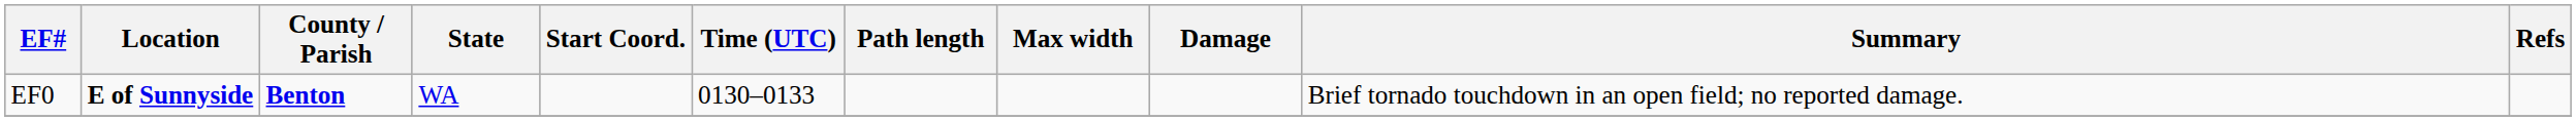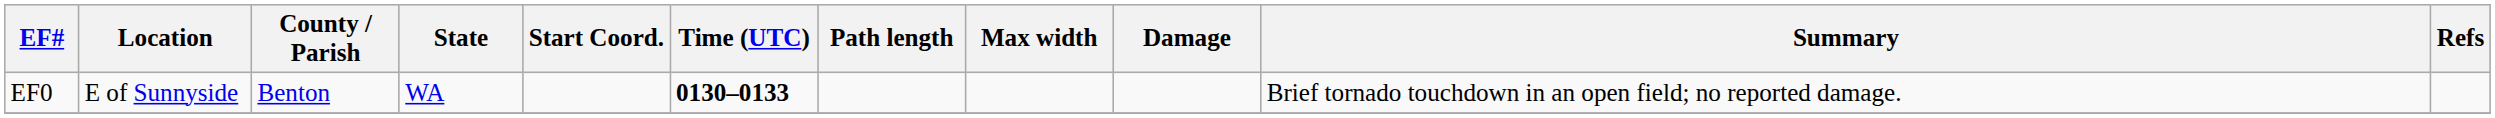EF0 | Location: bold -> normal
EF0 | County / Parish: bold -> normal
EF0 | Time (UTC): normal -> bold
